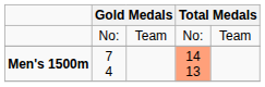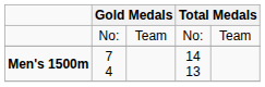Men's 1500m | column 4: lightsalmon background -> no background
